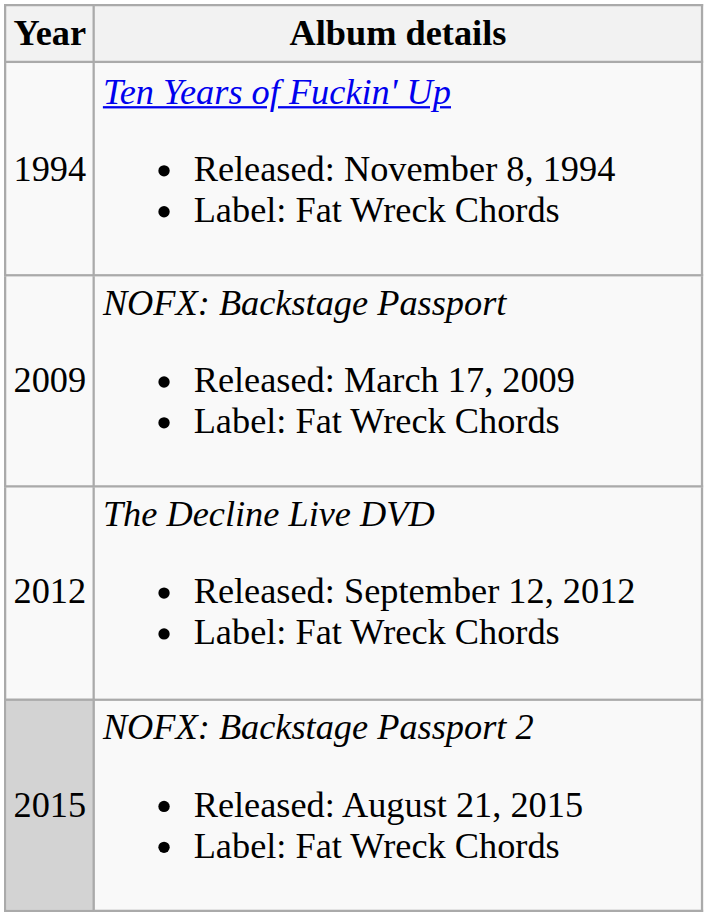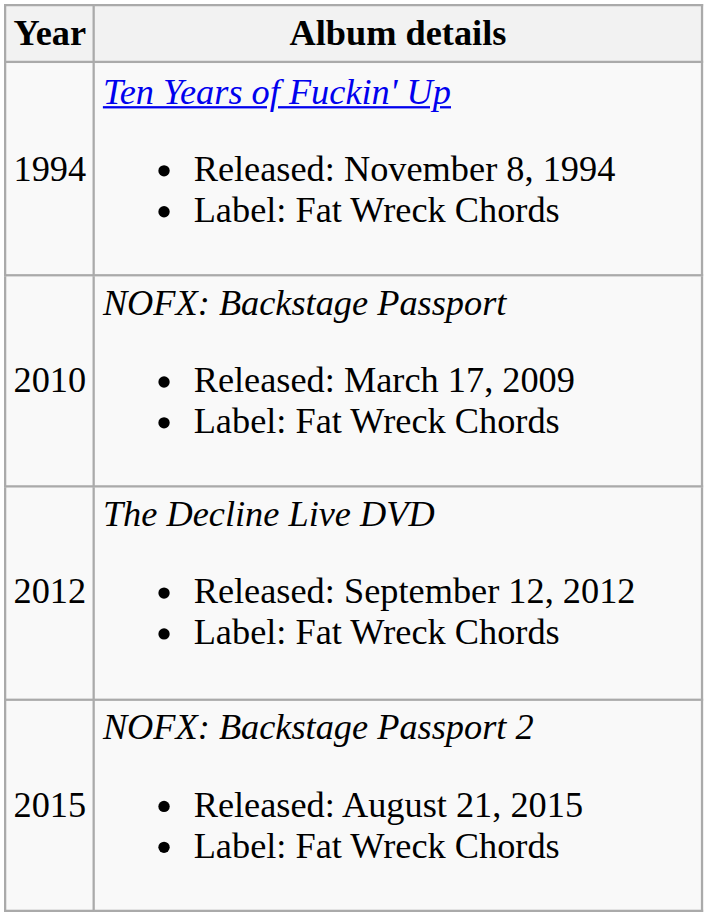row 3 | Year: 2009 -> 2010
row 5 | Year: lightgrey background -> no background
